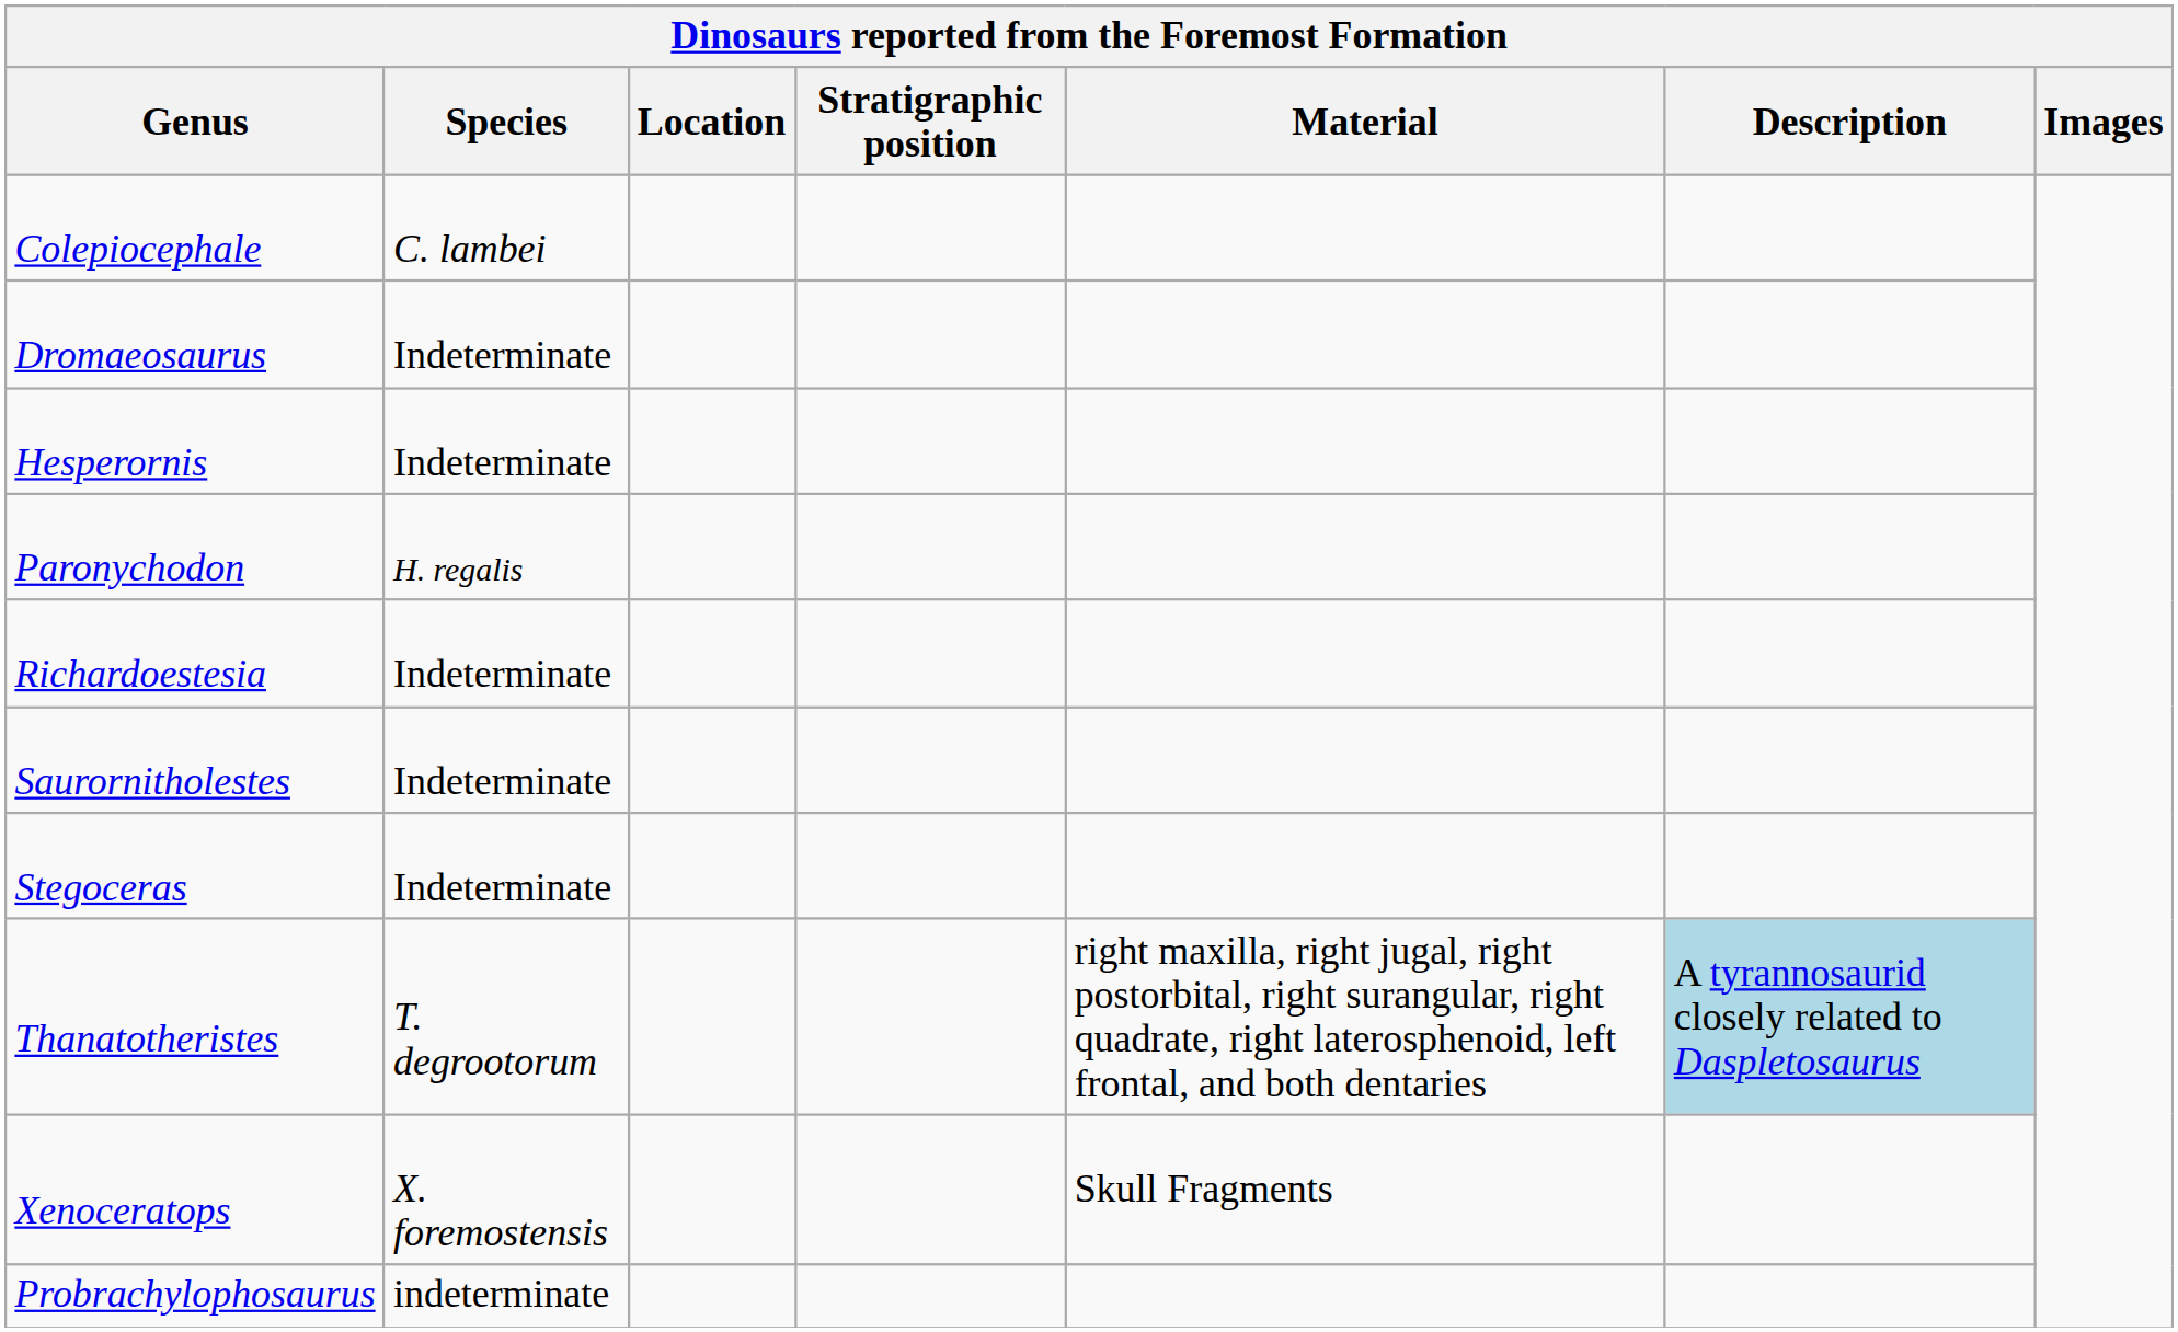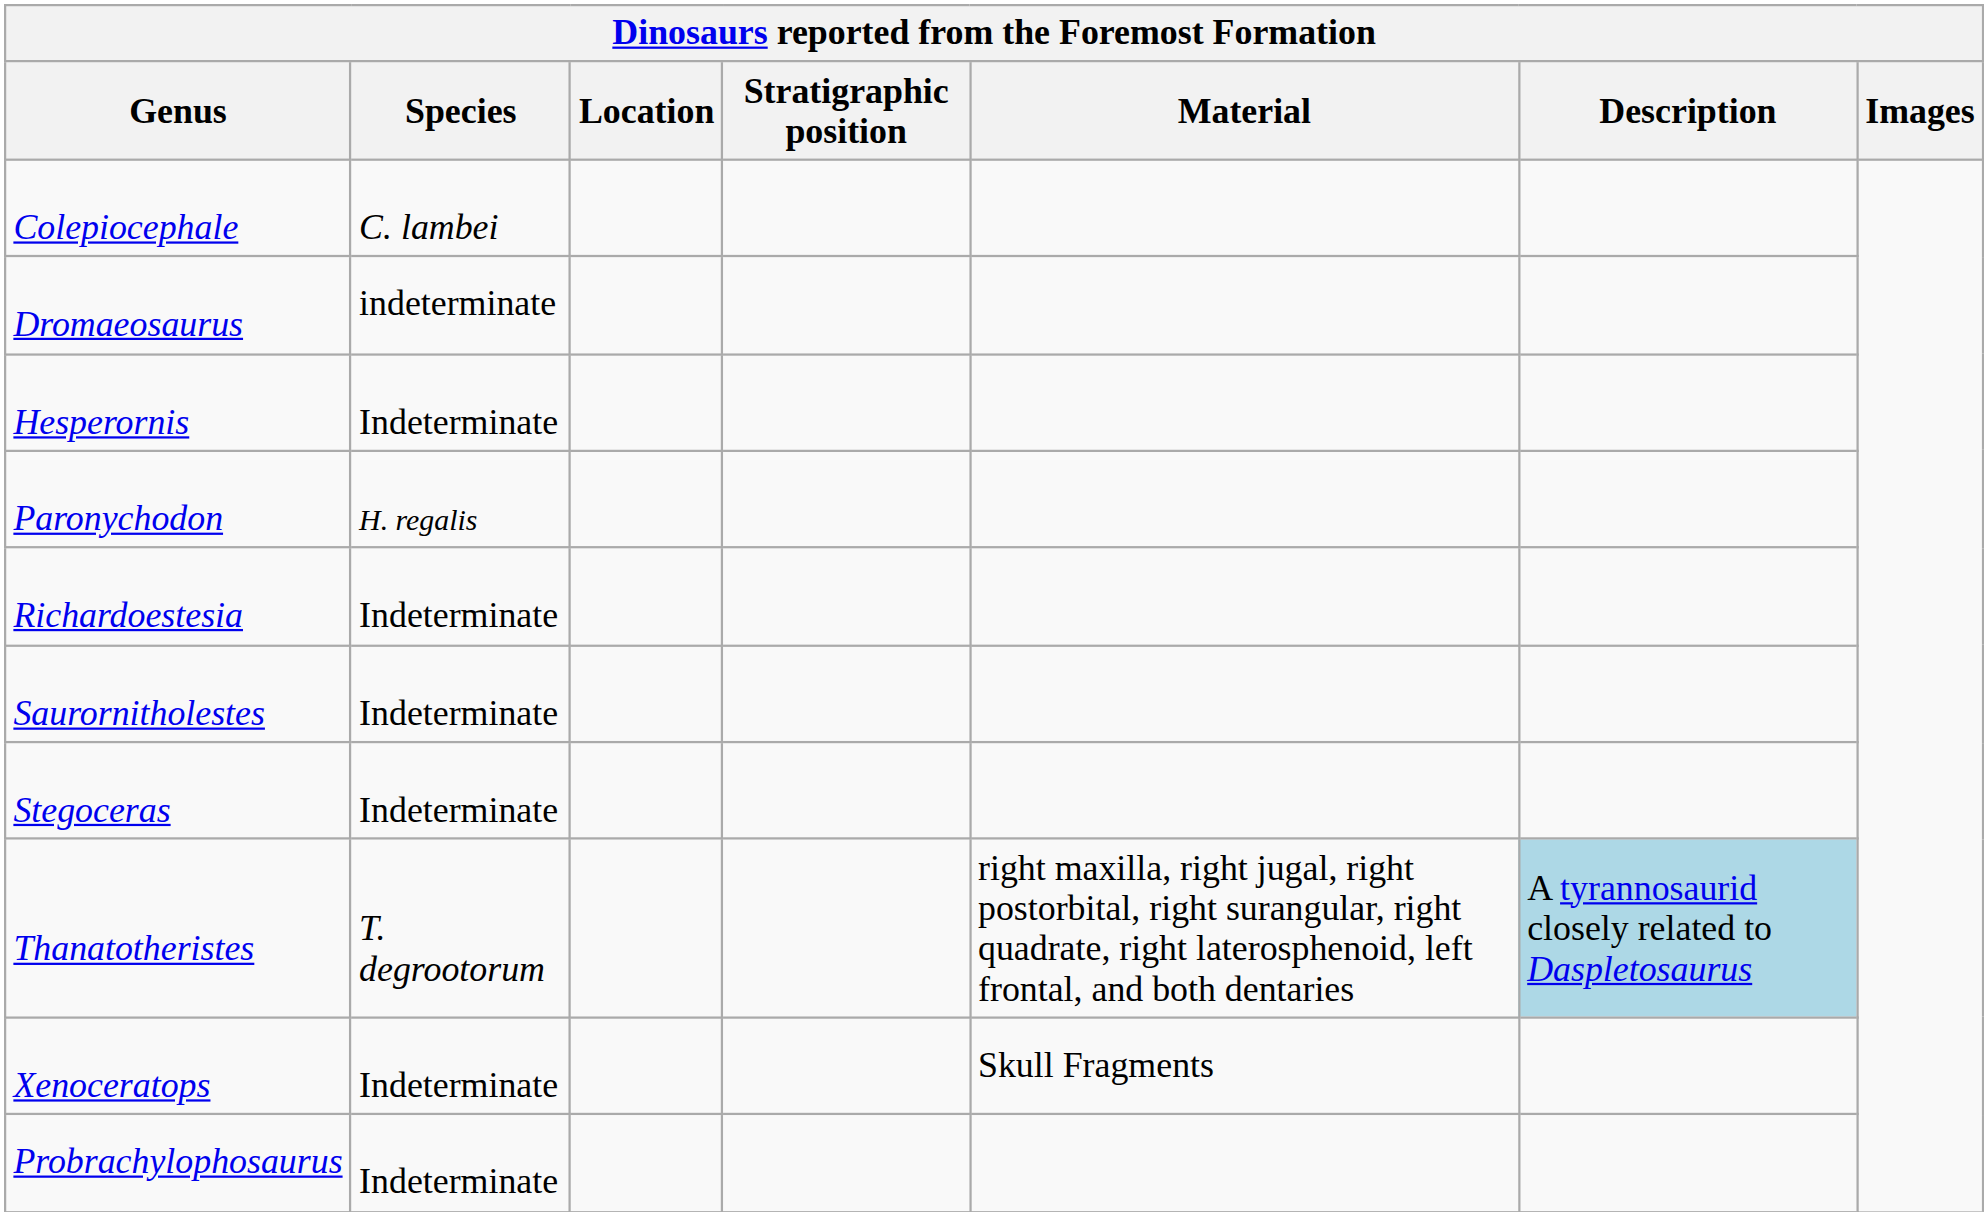Dromaeosaurus | Species: Indeterminate -> indeterminate
Xenoceratops | Species: X. foremostensis -> Indeterminate
Probrachylophosaurus | Species: indeterminate -> Indeterminate
